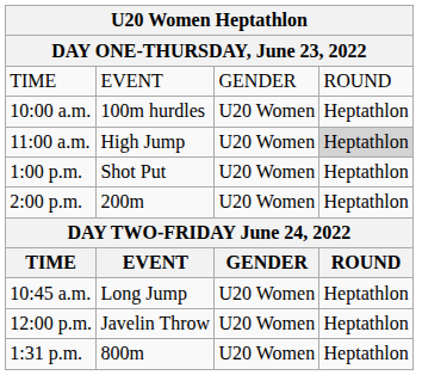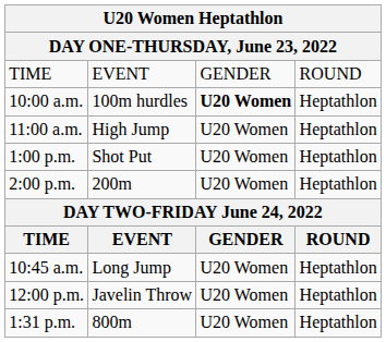10:00 a.m. | column 3: normal -> bold
11:00 a.m. | column 4: lightgrey background -> no background
